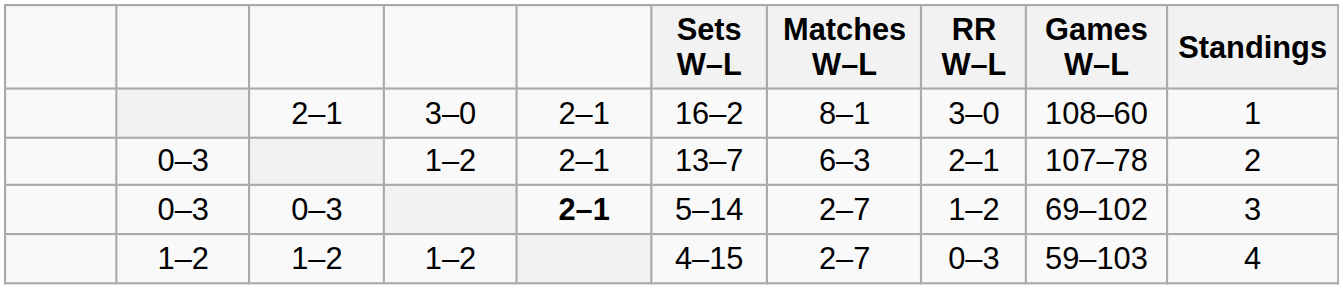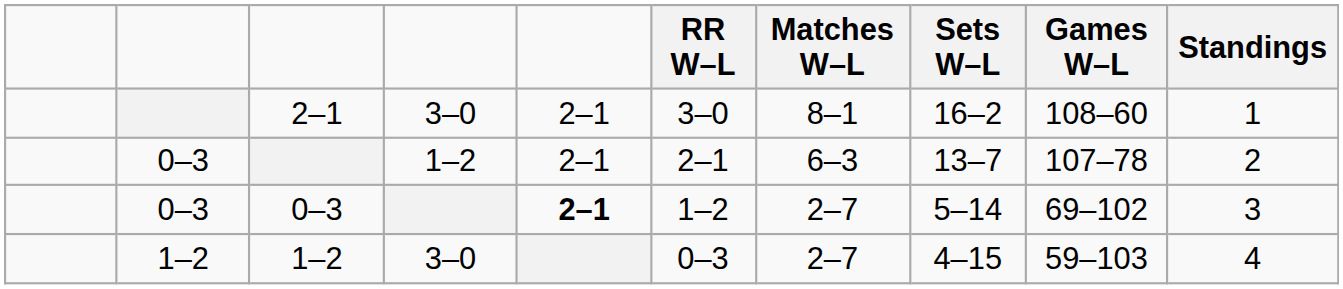columns swapped: RR W–L <-> Sets W–L
row 5 | column 4: 1–2 -> 3–0
